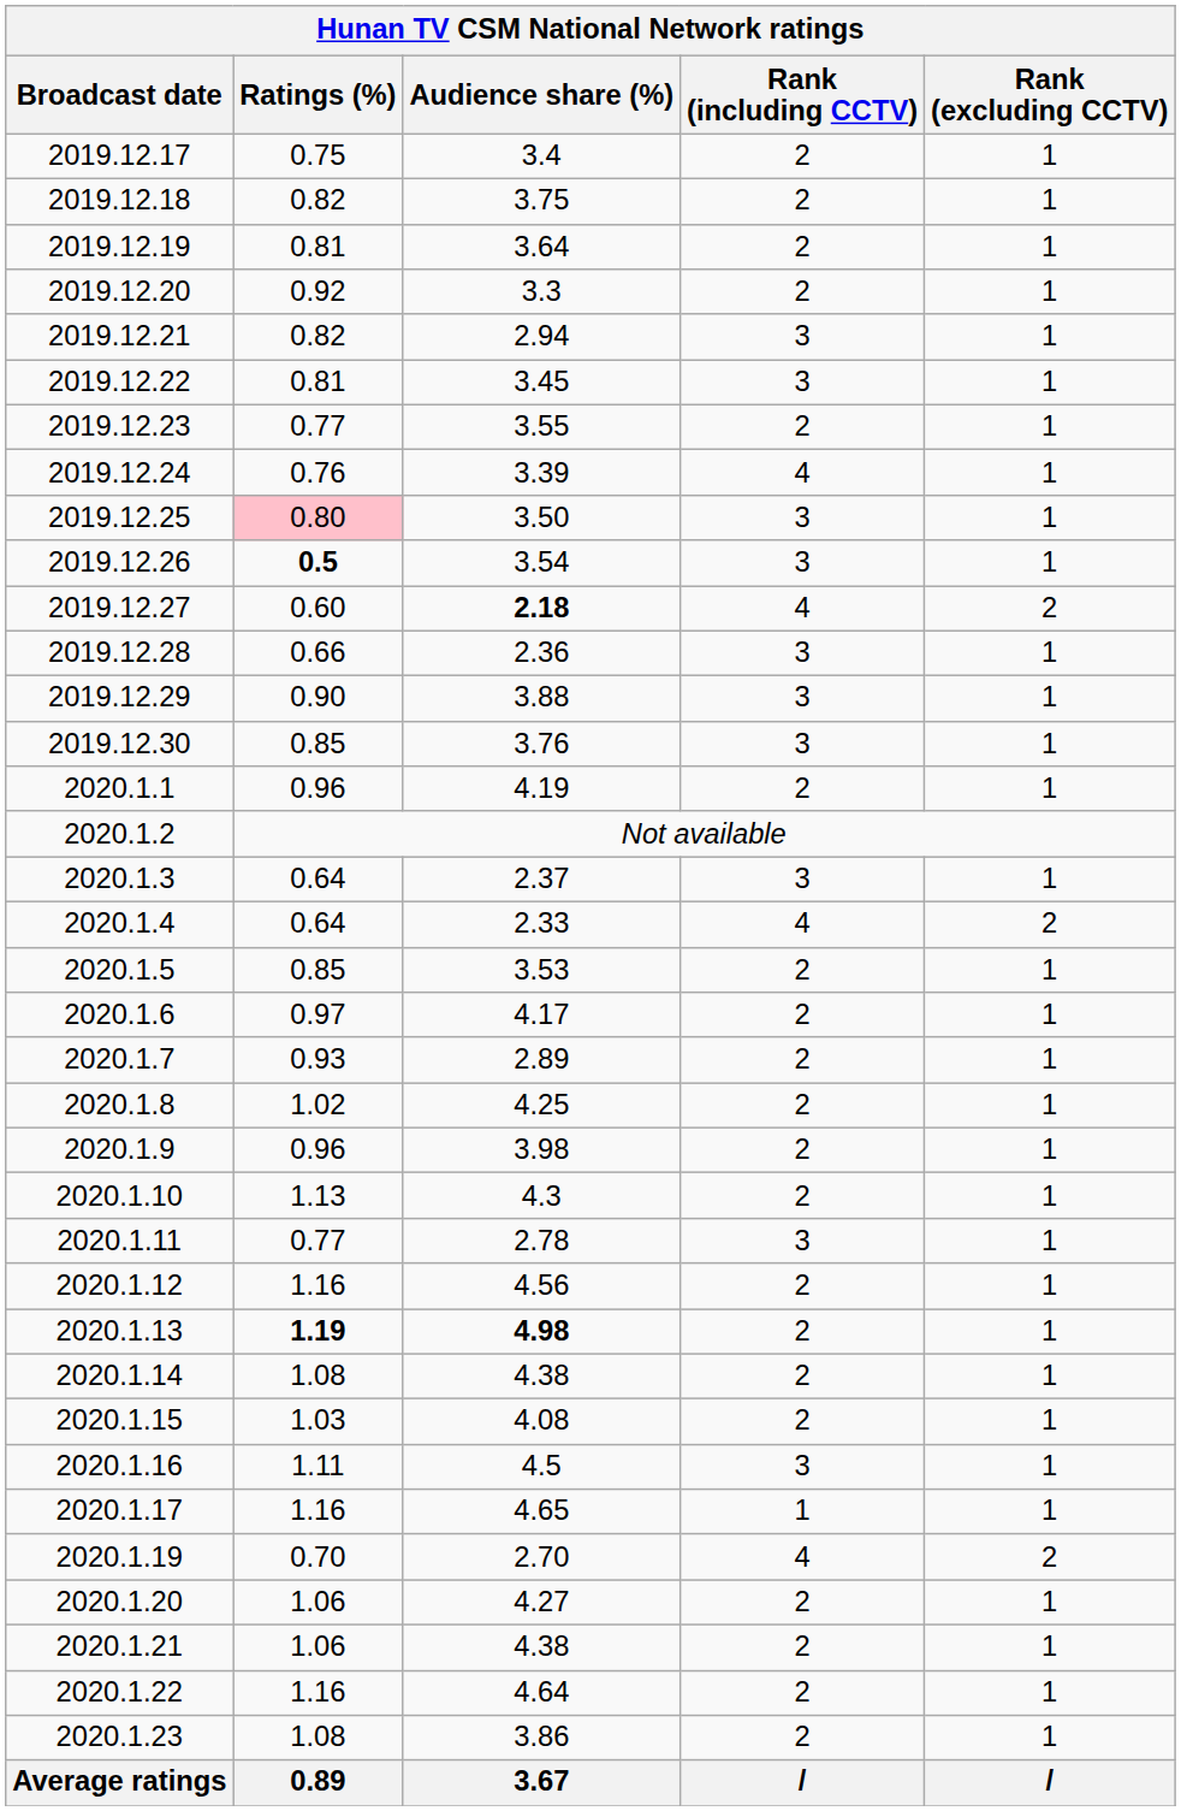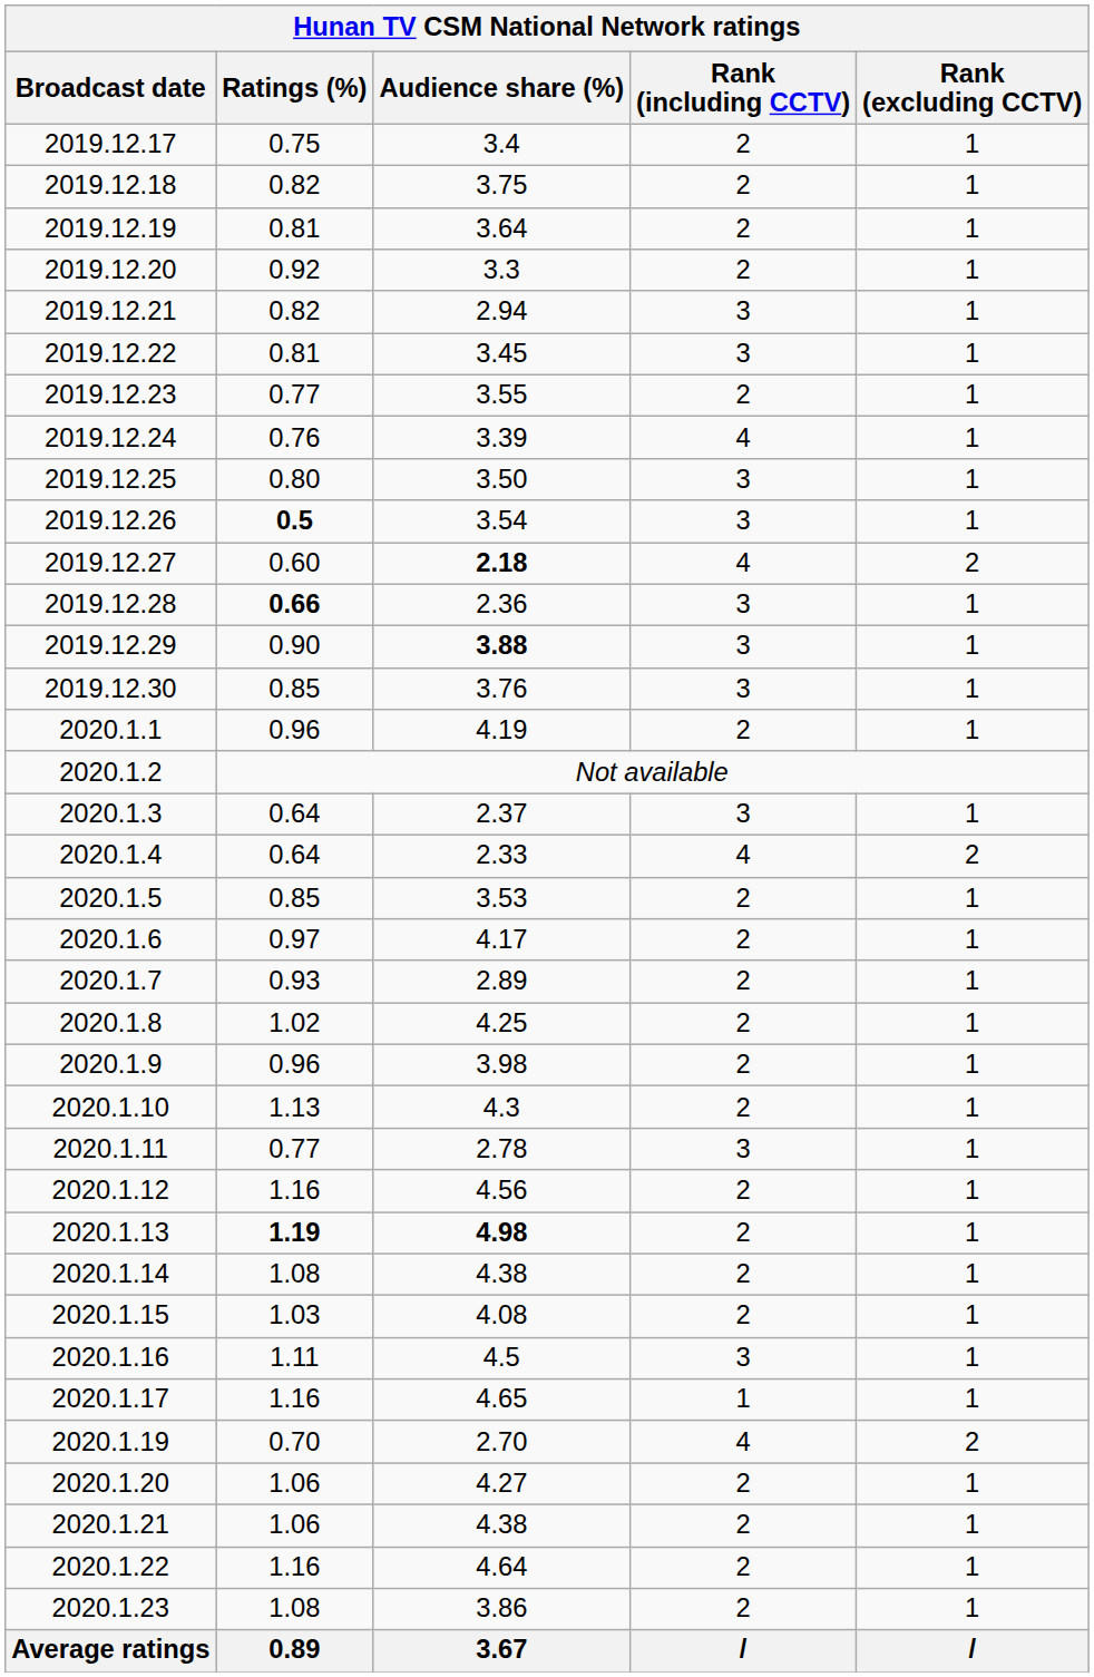2019.12.25 | Ratings (%): pink background -> no background
2019.12.28 | Ratings (%): normal -> bold
2019.12.29 | Audience share (%): normal -> bold
